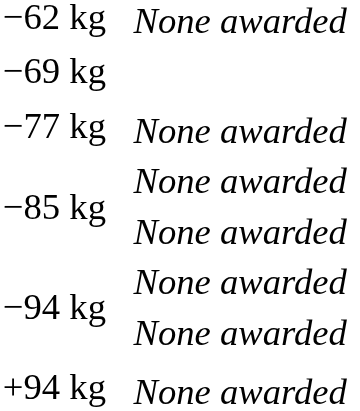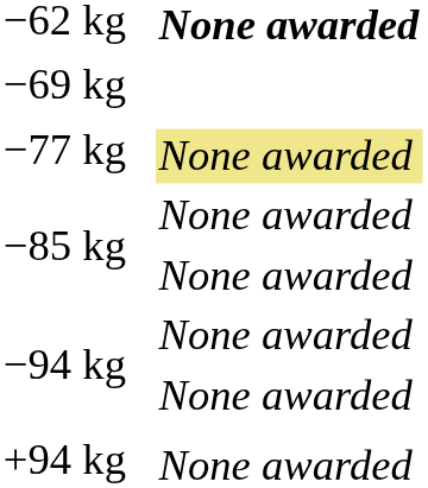−62 kg / None awarded | column 2: normal -> bold
−77 kg / None awarded | column 2: no background -> khaki background
